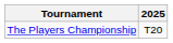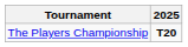The Players Championship | 2025: normal -> bold
